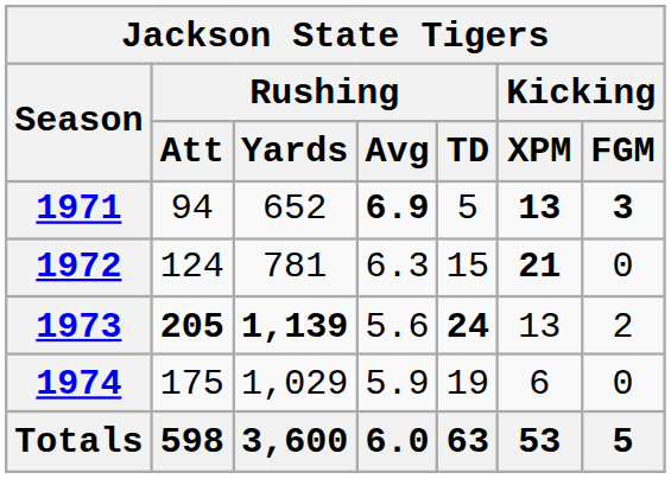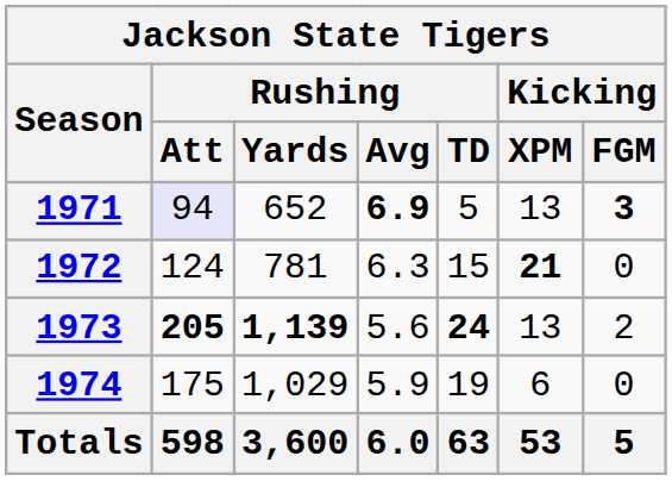1971 | Rushing / Att: no background -> lavender background
1971 | Kicking / XPM: bold -> normal
